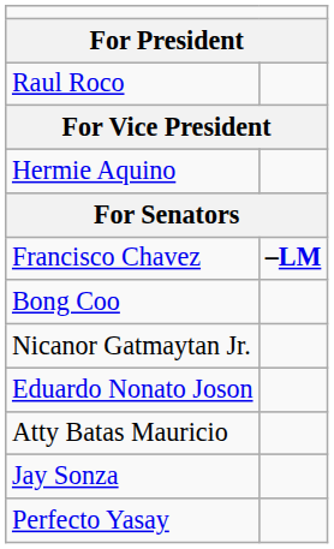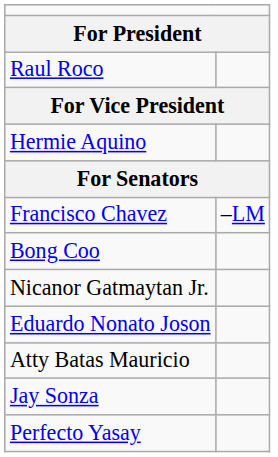Francisco Chavez | column 2: bold -> normal
